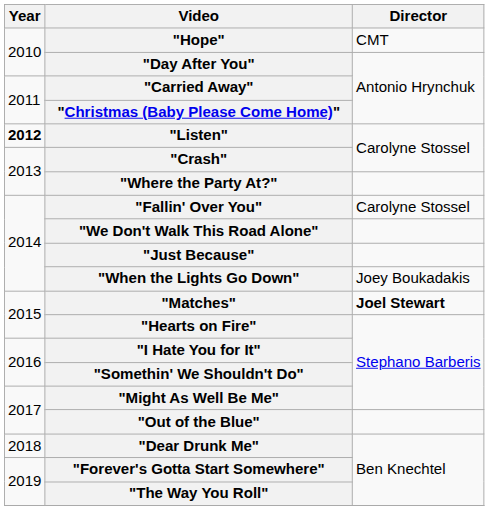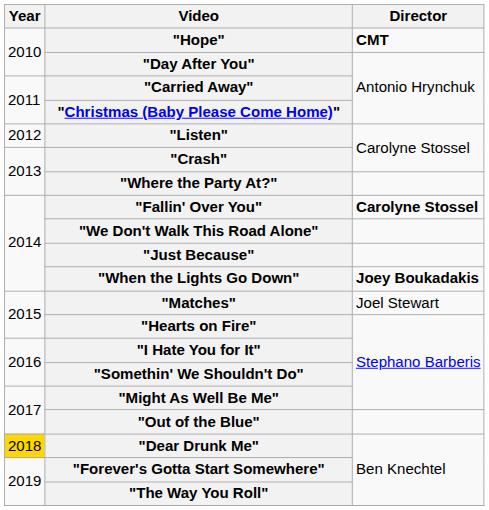"Hope" | Director: normal -> bold
"Listen" | Year: bold -> normal
"Fallin' Over You" | Director: normal -> bold
"When the Lights Go Down" | Director: normal -> bold
"Matches" | Director: bold -> normal
"Dear Drunk Me" | Year: no background -> gold background
